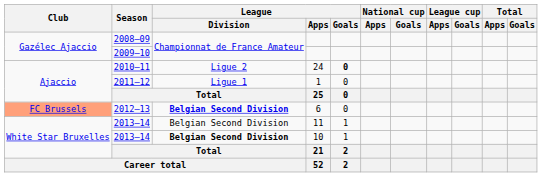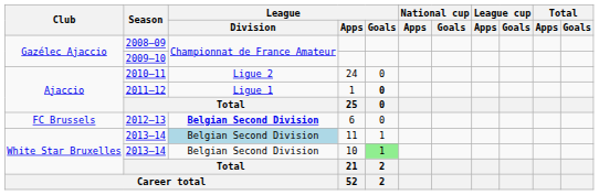2010–11 | League / Goals: bold -> normal
2011–12 | League / Goals: normal -> bold
2012–13 | Club: lightsalmon background -> no background
2013–14 / 11 | League / Division: no background -> lightblue background
2013–14 / 10 | League / Division: bold -> normal
2013–14 / 10 | League / Goals: no background -> lightgreen background
